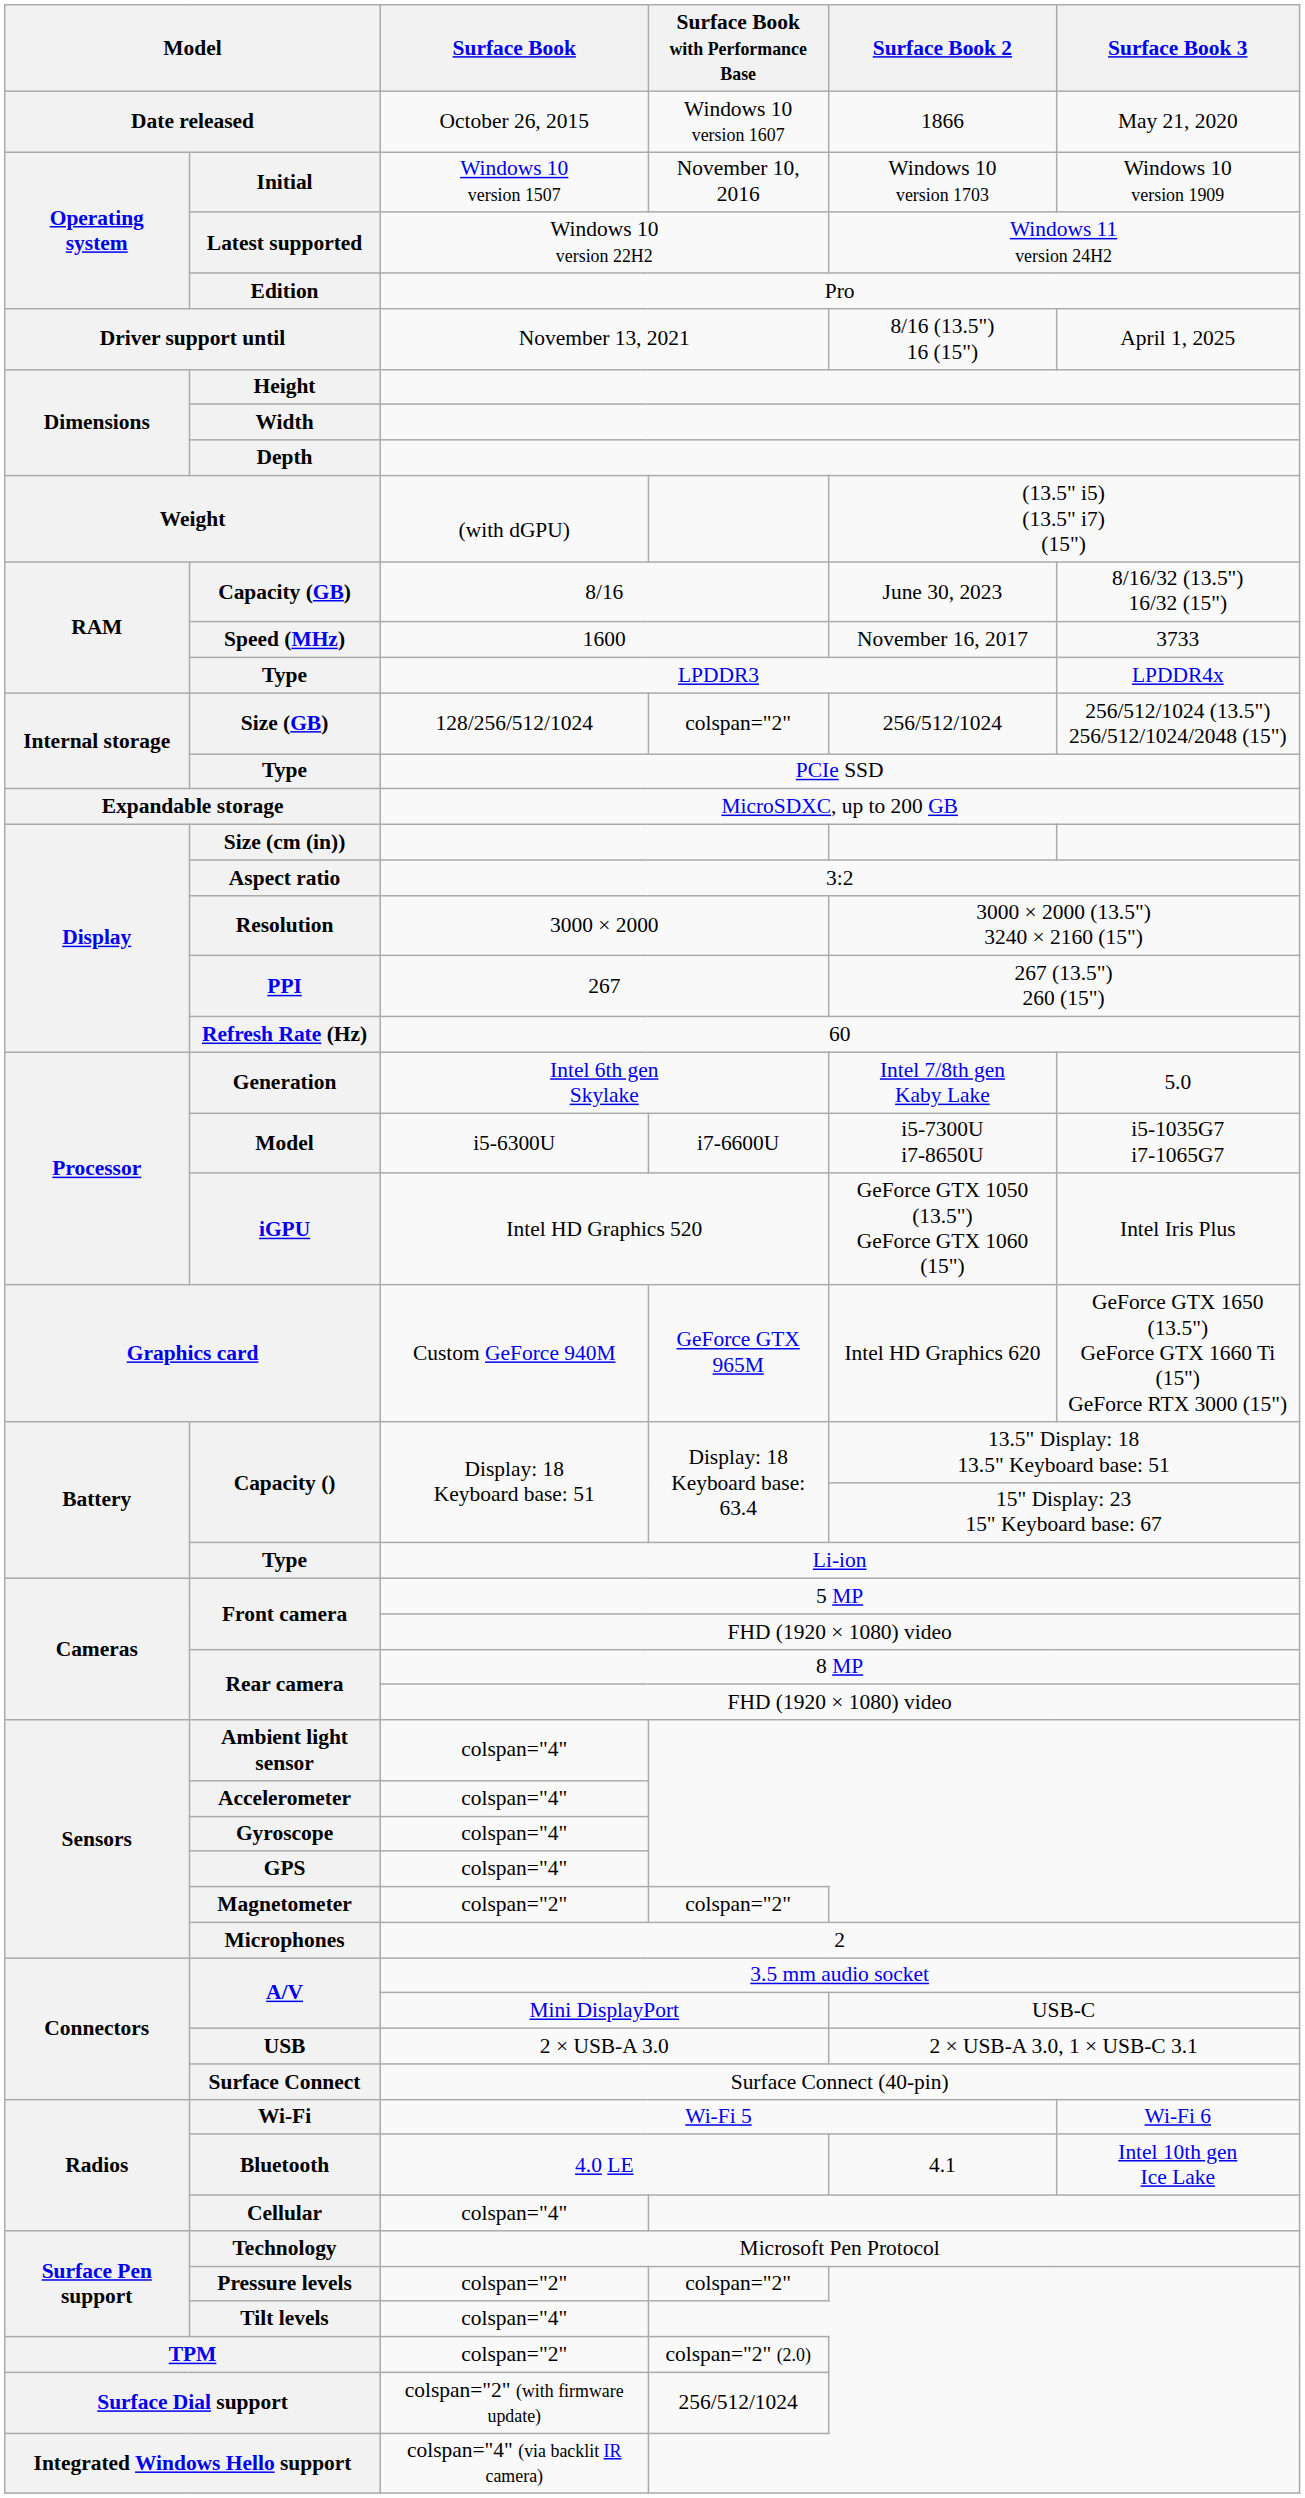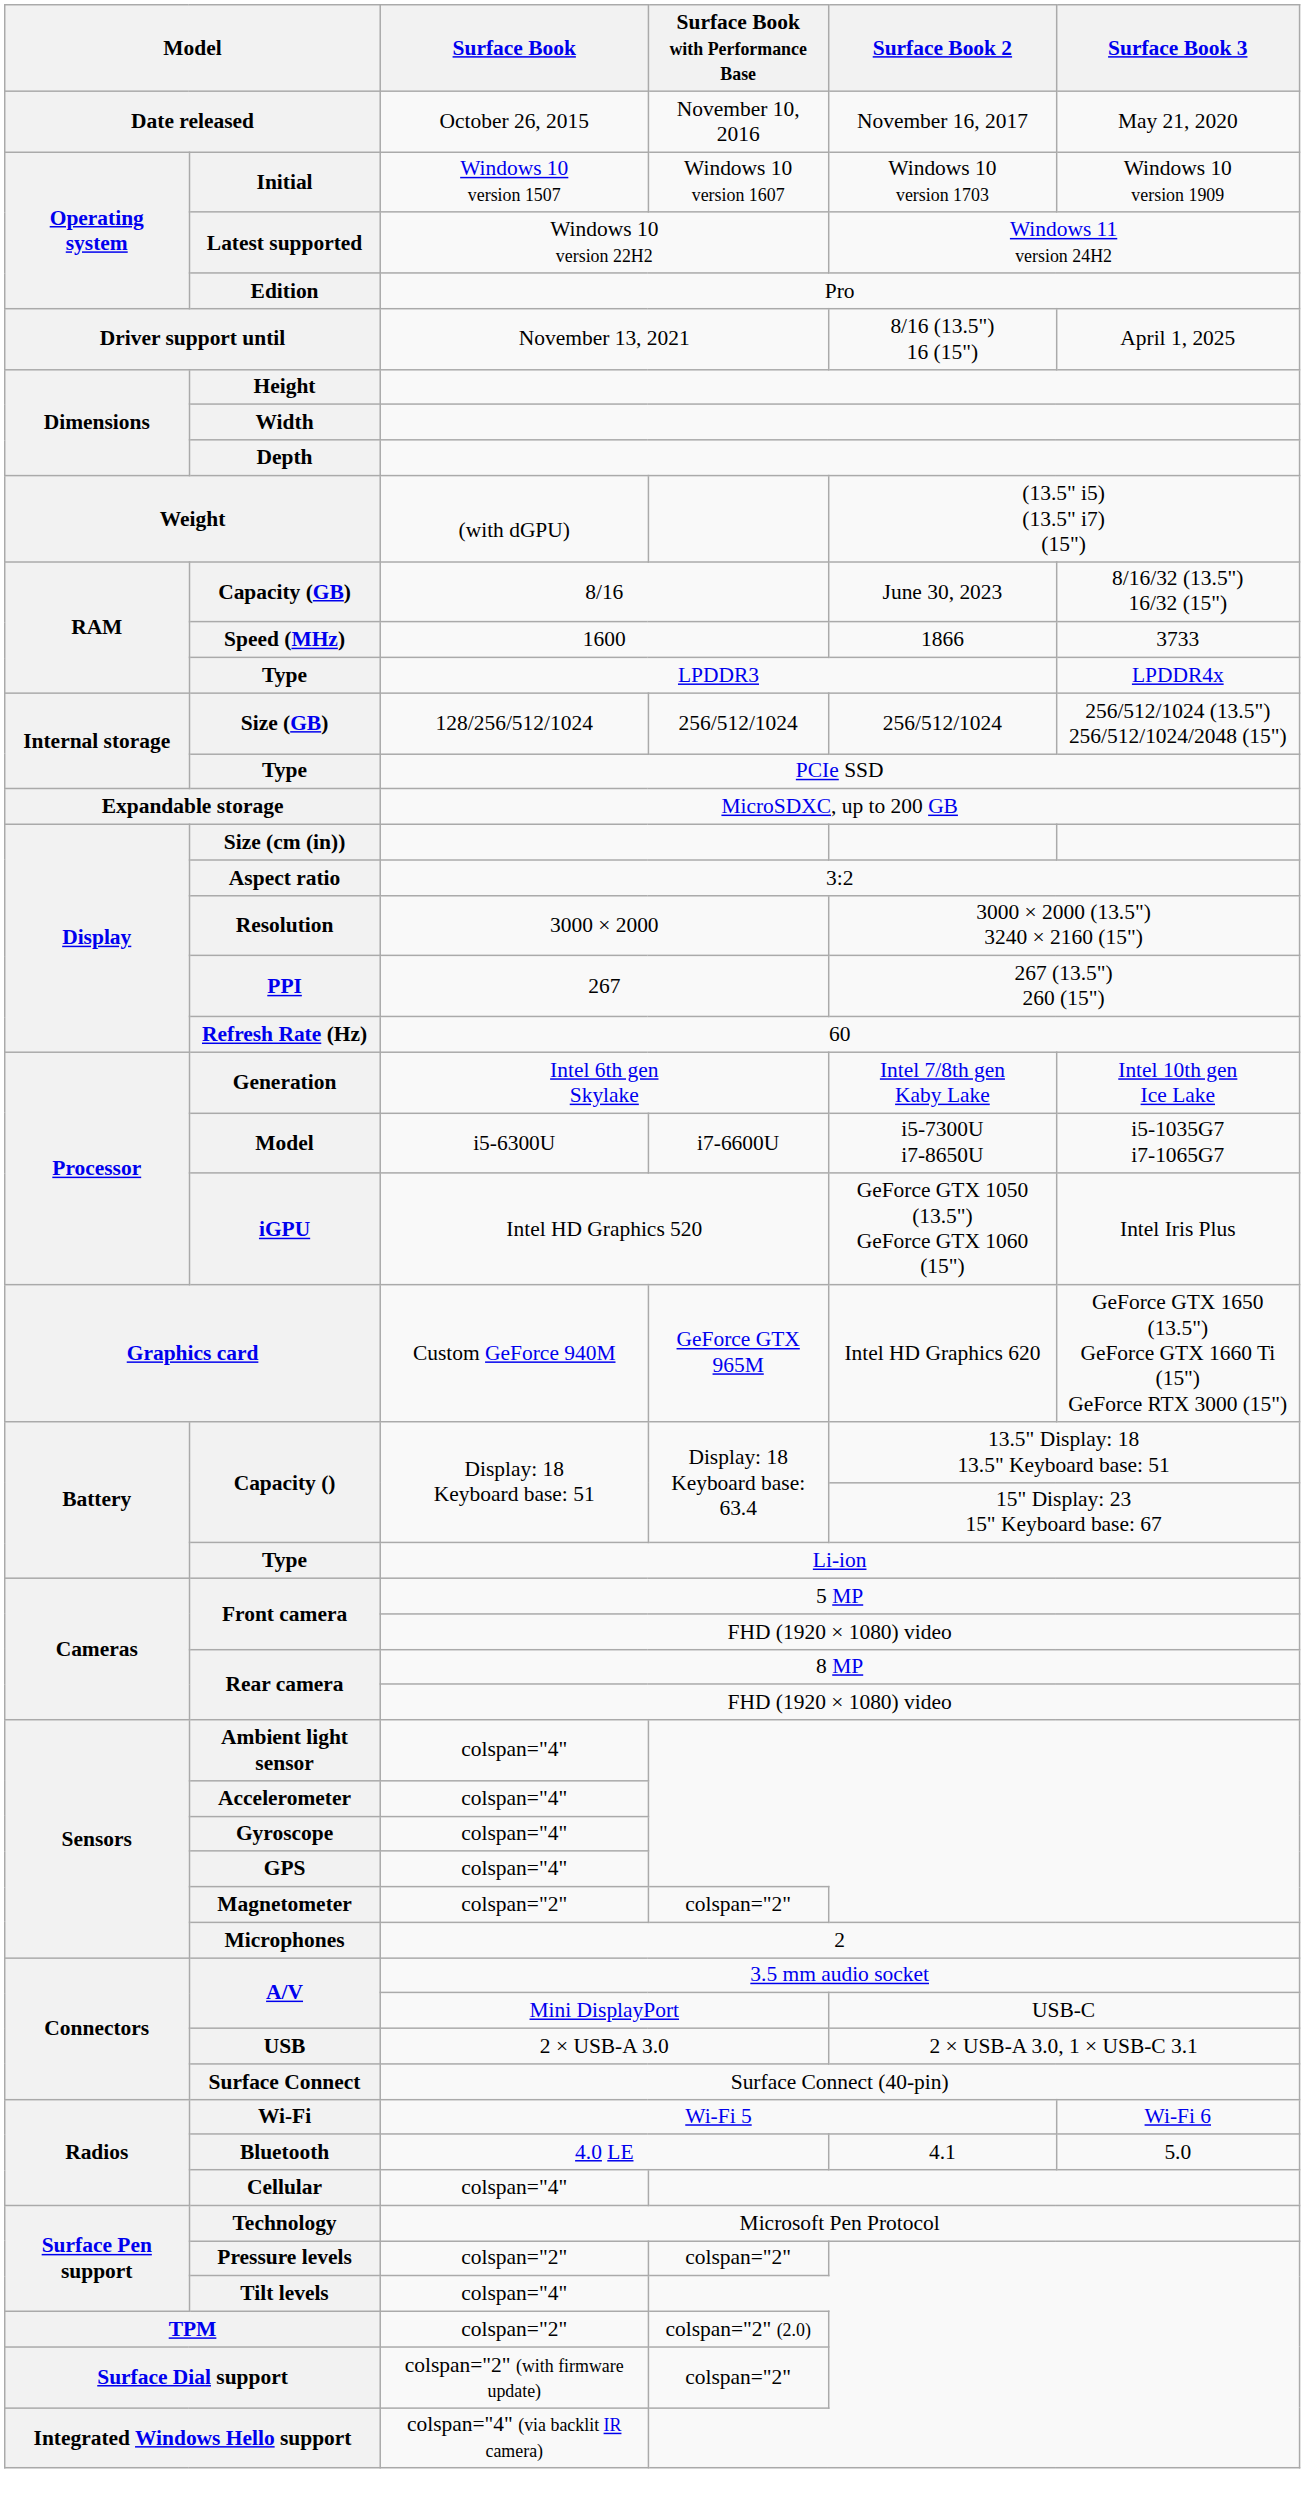Date released | Surface Book with Performance Base: Windows 10 version 1607 -> November 10, 2016
Date released | Surface Book 2: 1866 -> November 16, 2017
Initial | Surface Book with Performance Base: November 10, 2016 -> Windows 10 version 1607
Speed (MHz) | Surface Book 2: November 16, 2017 -> 1866
Size (GB) | Surface Book with Performance Base: colspan="2" -> 256/512/1024
Generation | Surface Book 3: 5.0 -> Intel 10th gen Ice Lake
Bluetooth | Surface Book 3: Intel 10th gen Ice Lake -> 5.0
Surface Dial support | Surface Book with Performance Base: 256/512/1024 -> colspan="2"
